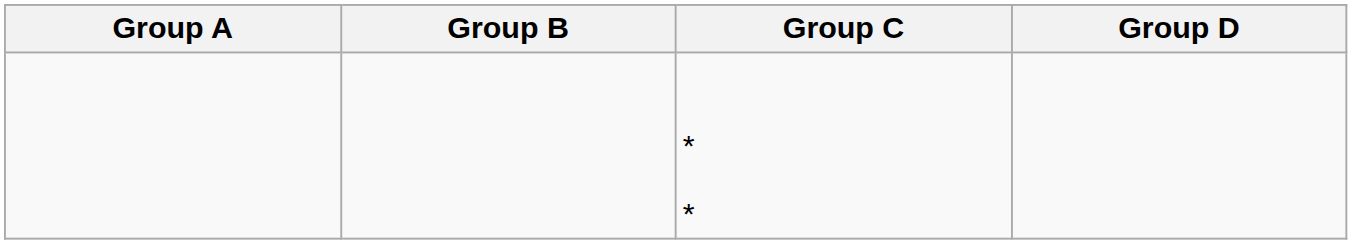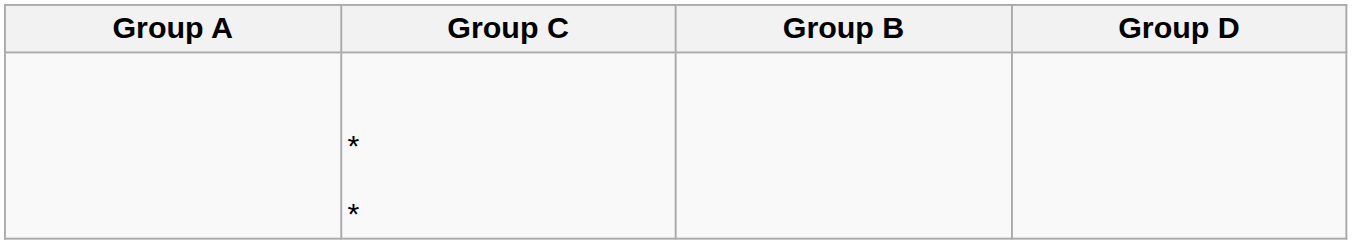columns swapped: Group B <-> Group C
